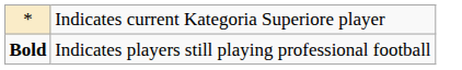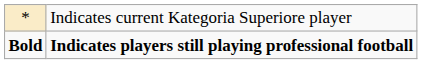Bold | column 2: normal -> bold
